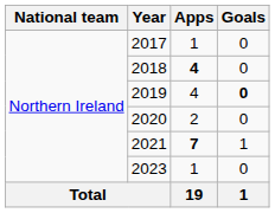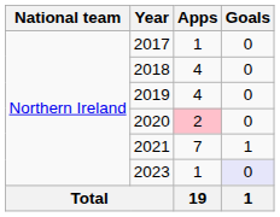2018 | Apps: bold -> normal
2019 | Goals: bold -> normal
2020 | Apps: no background -> pink background
2021 | Apps: bold -> normal
2023 | Goals: no background -> lavender background
